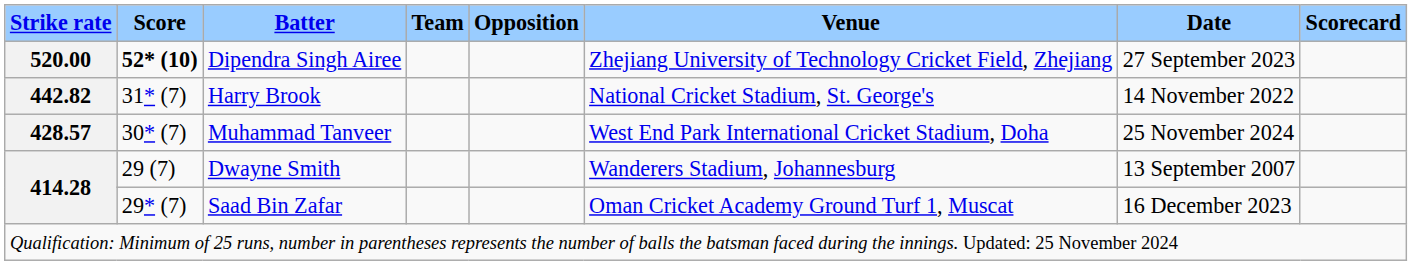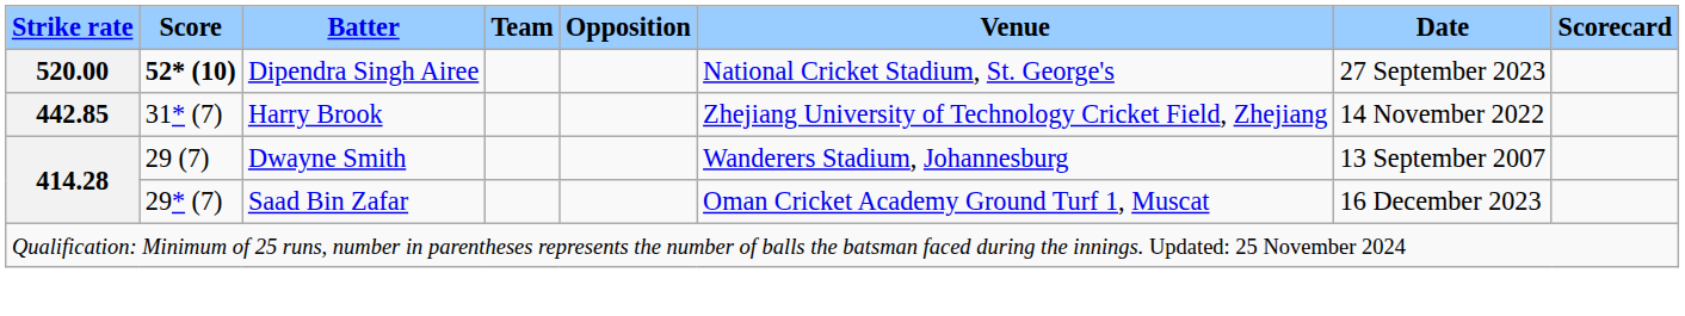Dipendra Singh Airee | Venue: Zhejiang University of Technology Cricket Field, Zhejiang -> National Cricket Stadium, St. George's
Harry Brook | Strike rate: 442.82 -> 442.85
Harry Brook | Venue: National Cricket Stadium, St. George's -> Zhejiang University of Technology Cricket Field, Zhejiang
- row: 428.57 | 30* (7) | Muhammad Tanveer | West End Park International Cricket Stadium, Doha | 25 November 2024
